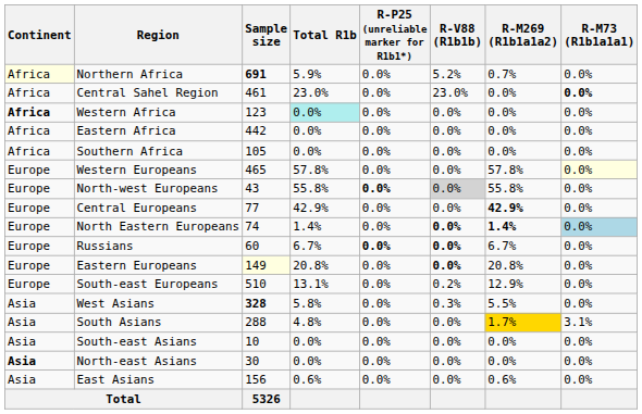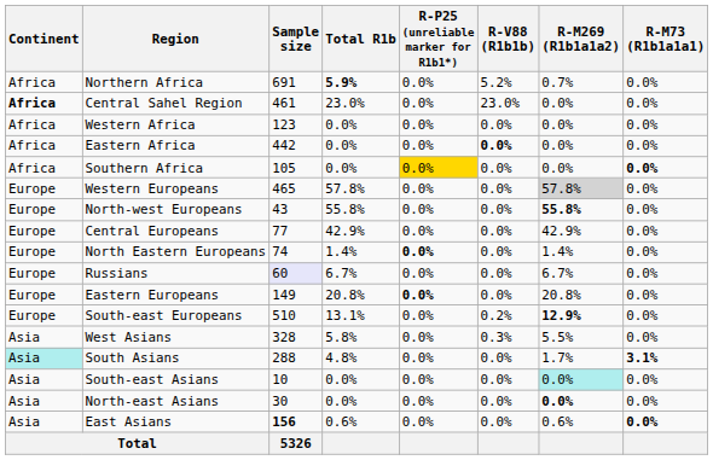Northern Africa | Continent: lightyellow background -> no background
Northern Africa | Sample size: bold -> normal
Northern Africa | Total R1b: normal -> bold
Central Sahel Region | Continent: normal -> bold
Central Sahel Region | R-M73 (R1b1a1a1): bold -> normal
Western Africa | Continent: bold -> normal
Western Africa | Total R1b: paleturquoise background -> no background
Eastern Africa | R-V88 (R1b1b): normal -> bold
Southern Africa | R-P25 (unreliable marker for R1b1*): no background -> gold background
Southern Africa | R-M73 (R1b1a1a1): normal -> bold
Western Europeans | R-M269 (R1b1a1a2): no background -> lightgrey background
Western Europeans | R-M73 (R1b1a1a1): lightyellow background -> no background
North-west Europeans | R-P25 (unreliable marker for R1b1*): bold -> normal
North-west Europeans | R-V88 (R1b1b): lightgrey background -> no background
North-west Europeans | R-M269 (R1b1a1a2): normal -> bold
Central Europeans | R-M269 (R1b1a1a2): bold -> normal
North Eastern Europeans | R-P25 (unreliable marker for R1b1*): normal -> bold
North Eastern Europeans | R-V88 (R1b1b): bold -> normal
North Eastern Europeans | R-M269 (R1b1a1a2): bold -> normal
North Eastern Europeans | R-M73 (R1b1a1a1): lightblue background -> no background
Russians | Sample size: no background -> lavender background
Russians | R-P25 (unreliable marker for R1b1*): bold -> normal
Russians | R-V88 (R1b1b): bold -> normal
Eastern Europeans | Sample size: lightyellow background -> no background
Eastern Europeans | R-P25 (unreliable marker for R1b1*): normal -> bold
Eastern Europeans | R-V88 (R1b1b): bold -> normal
South-east Europeans | R-M269 (R1b1a1a2): normal -> bold
West Asians | Sample size: bold -> normal
South Asians | Continent: no background -> paleturquoise background
South Asians | R-M269 (R1b1a1a2): gold background -> no background
South Asians | R-M73 (R1b1a1a1): normal -> bold
South-east Asians | R-M269 (R1b1a1a2): no background -> paleturquoise background
North-east Asians | Continent: bold -> normal
North-east Asians | R-M269 (R1b1a1a2): normal -> bold
East Asians | Sample size: normal -> bold
East Asians | R-M73 (R1b1a1a1): normal -> bold
